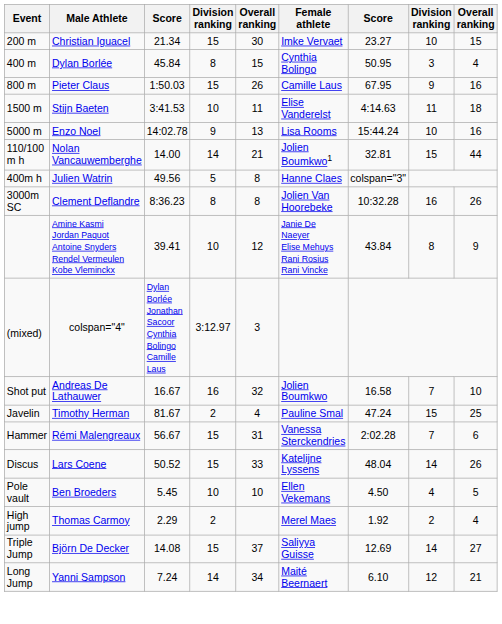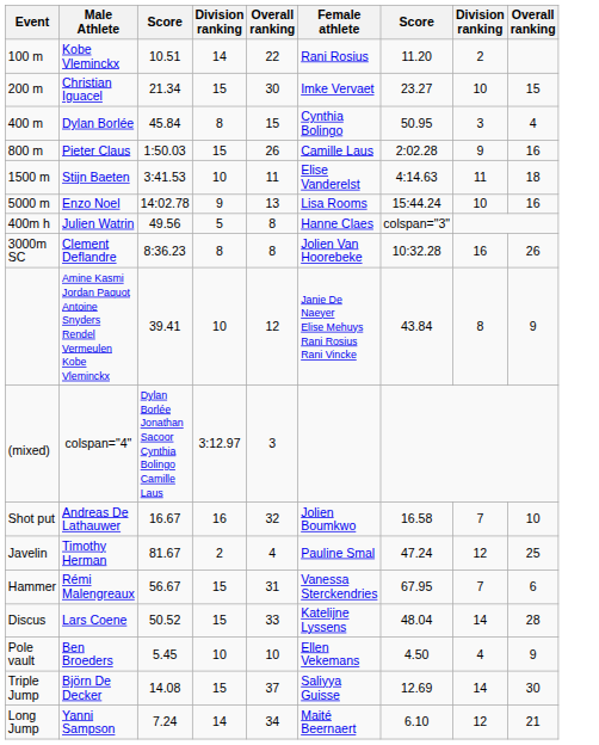+ row: 100 m | Kobe Vleminckx | 10.51 | 14 | 22 | Rani Rosius | 11.20 | 2
800 m | column 7: 67.95 -> 2:02.28
- row: 110/100 m h | Nolan Vancauwemberghe | 14.00 | 14 | 21 | Jolien Boumkwo1 | 32.81 | 15 | 44
Javelin | column 8: 15 -> 12
Hammer | column 7: 2:02.28 -> 67.95
Discus | column 9: 26 -> 28
Pole vault | column 9: 5 -> 9
- row: High jump | Thomas Carmoy | 2.29 | 2 | Merel Maes | 1.92 | 2 | 4
Triple Jump | column 9: 27 -> 30
